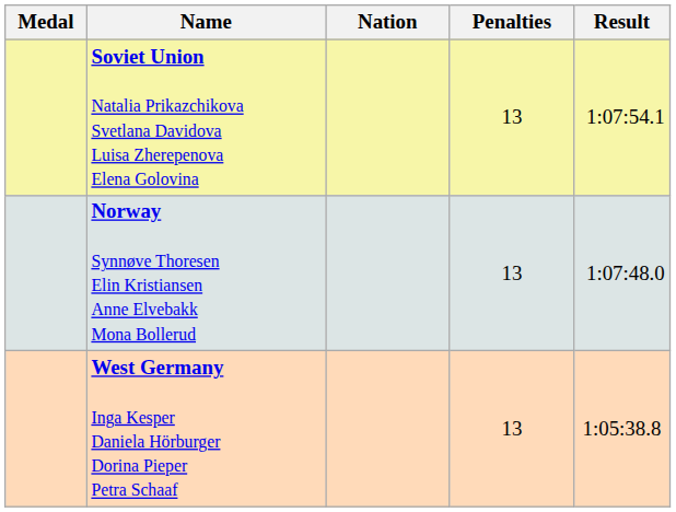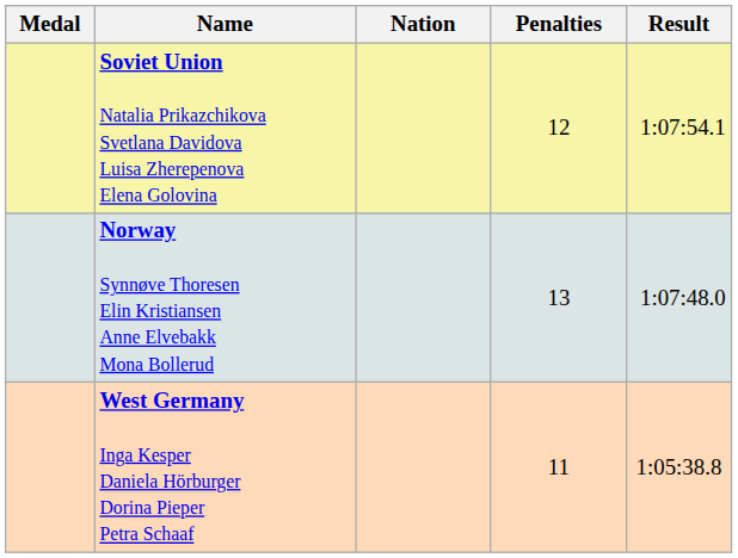row 2 | Penalties: 13 -> 12
row 4 | Penalties: 13 -> 11
